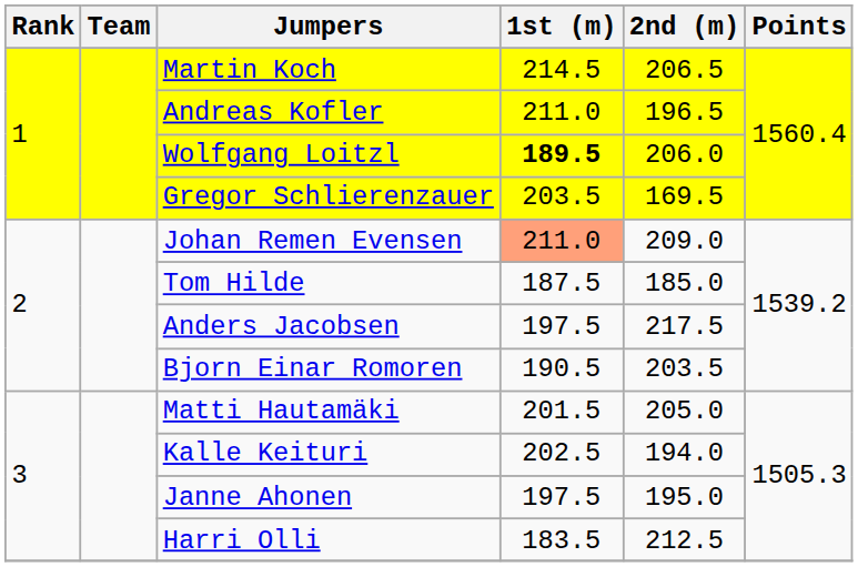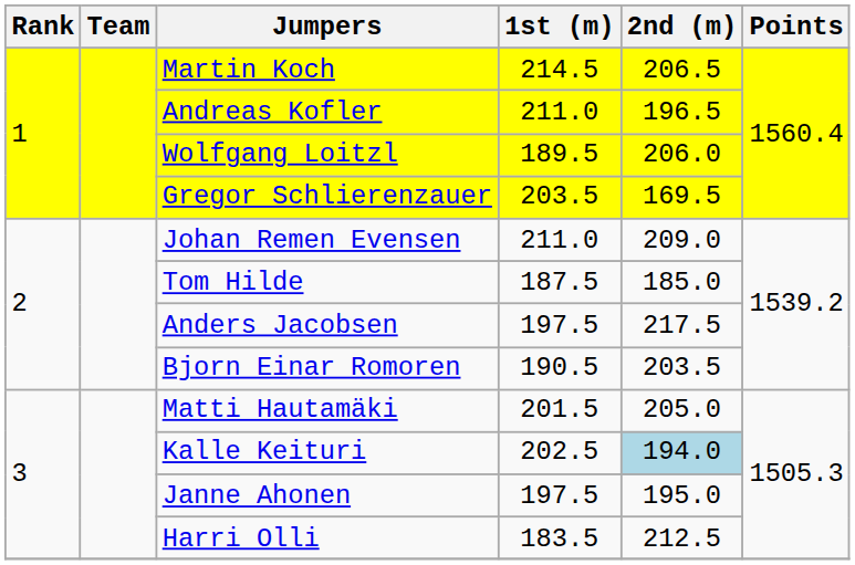Wolfgang Loitzl | 1st (m): bold -> normal
Johan Remen Evensen | 1st (m): lightsalmon background -> no background
Kalle Keituri | 2nd (m): no background -> lightblue background
